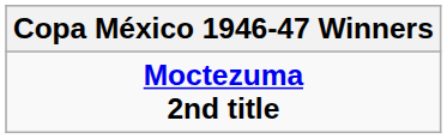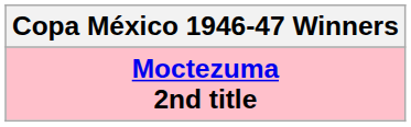row 2 | column 1: no background -> pink background
